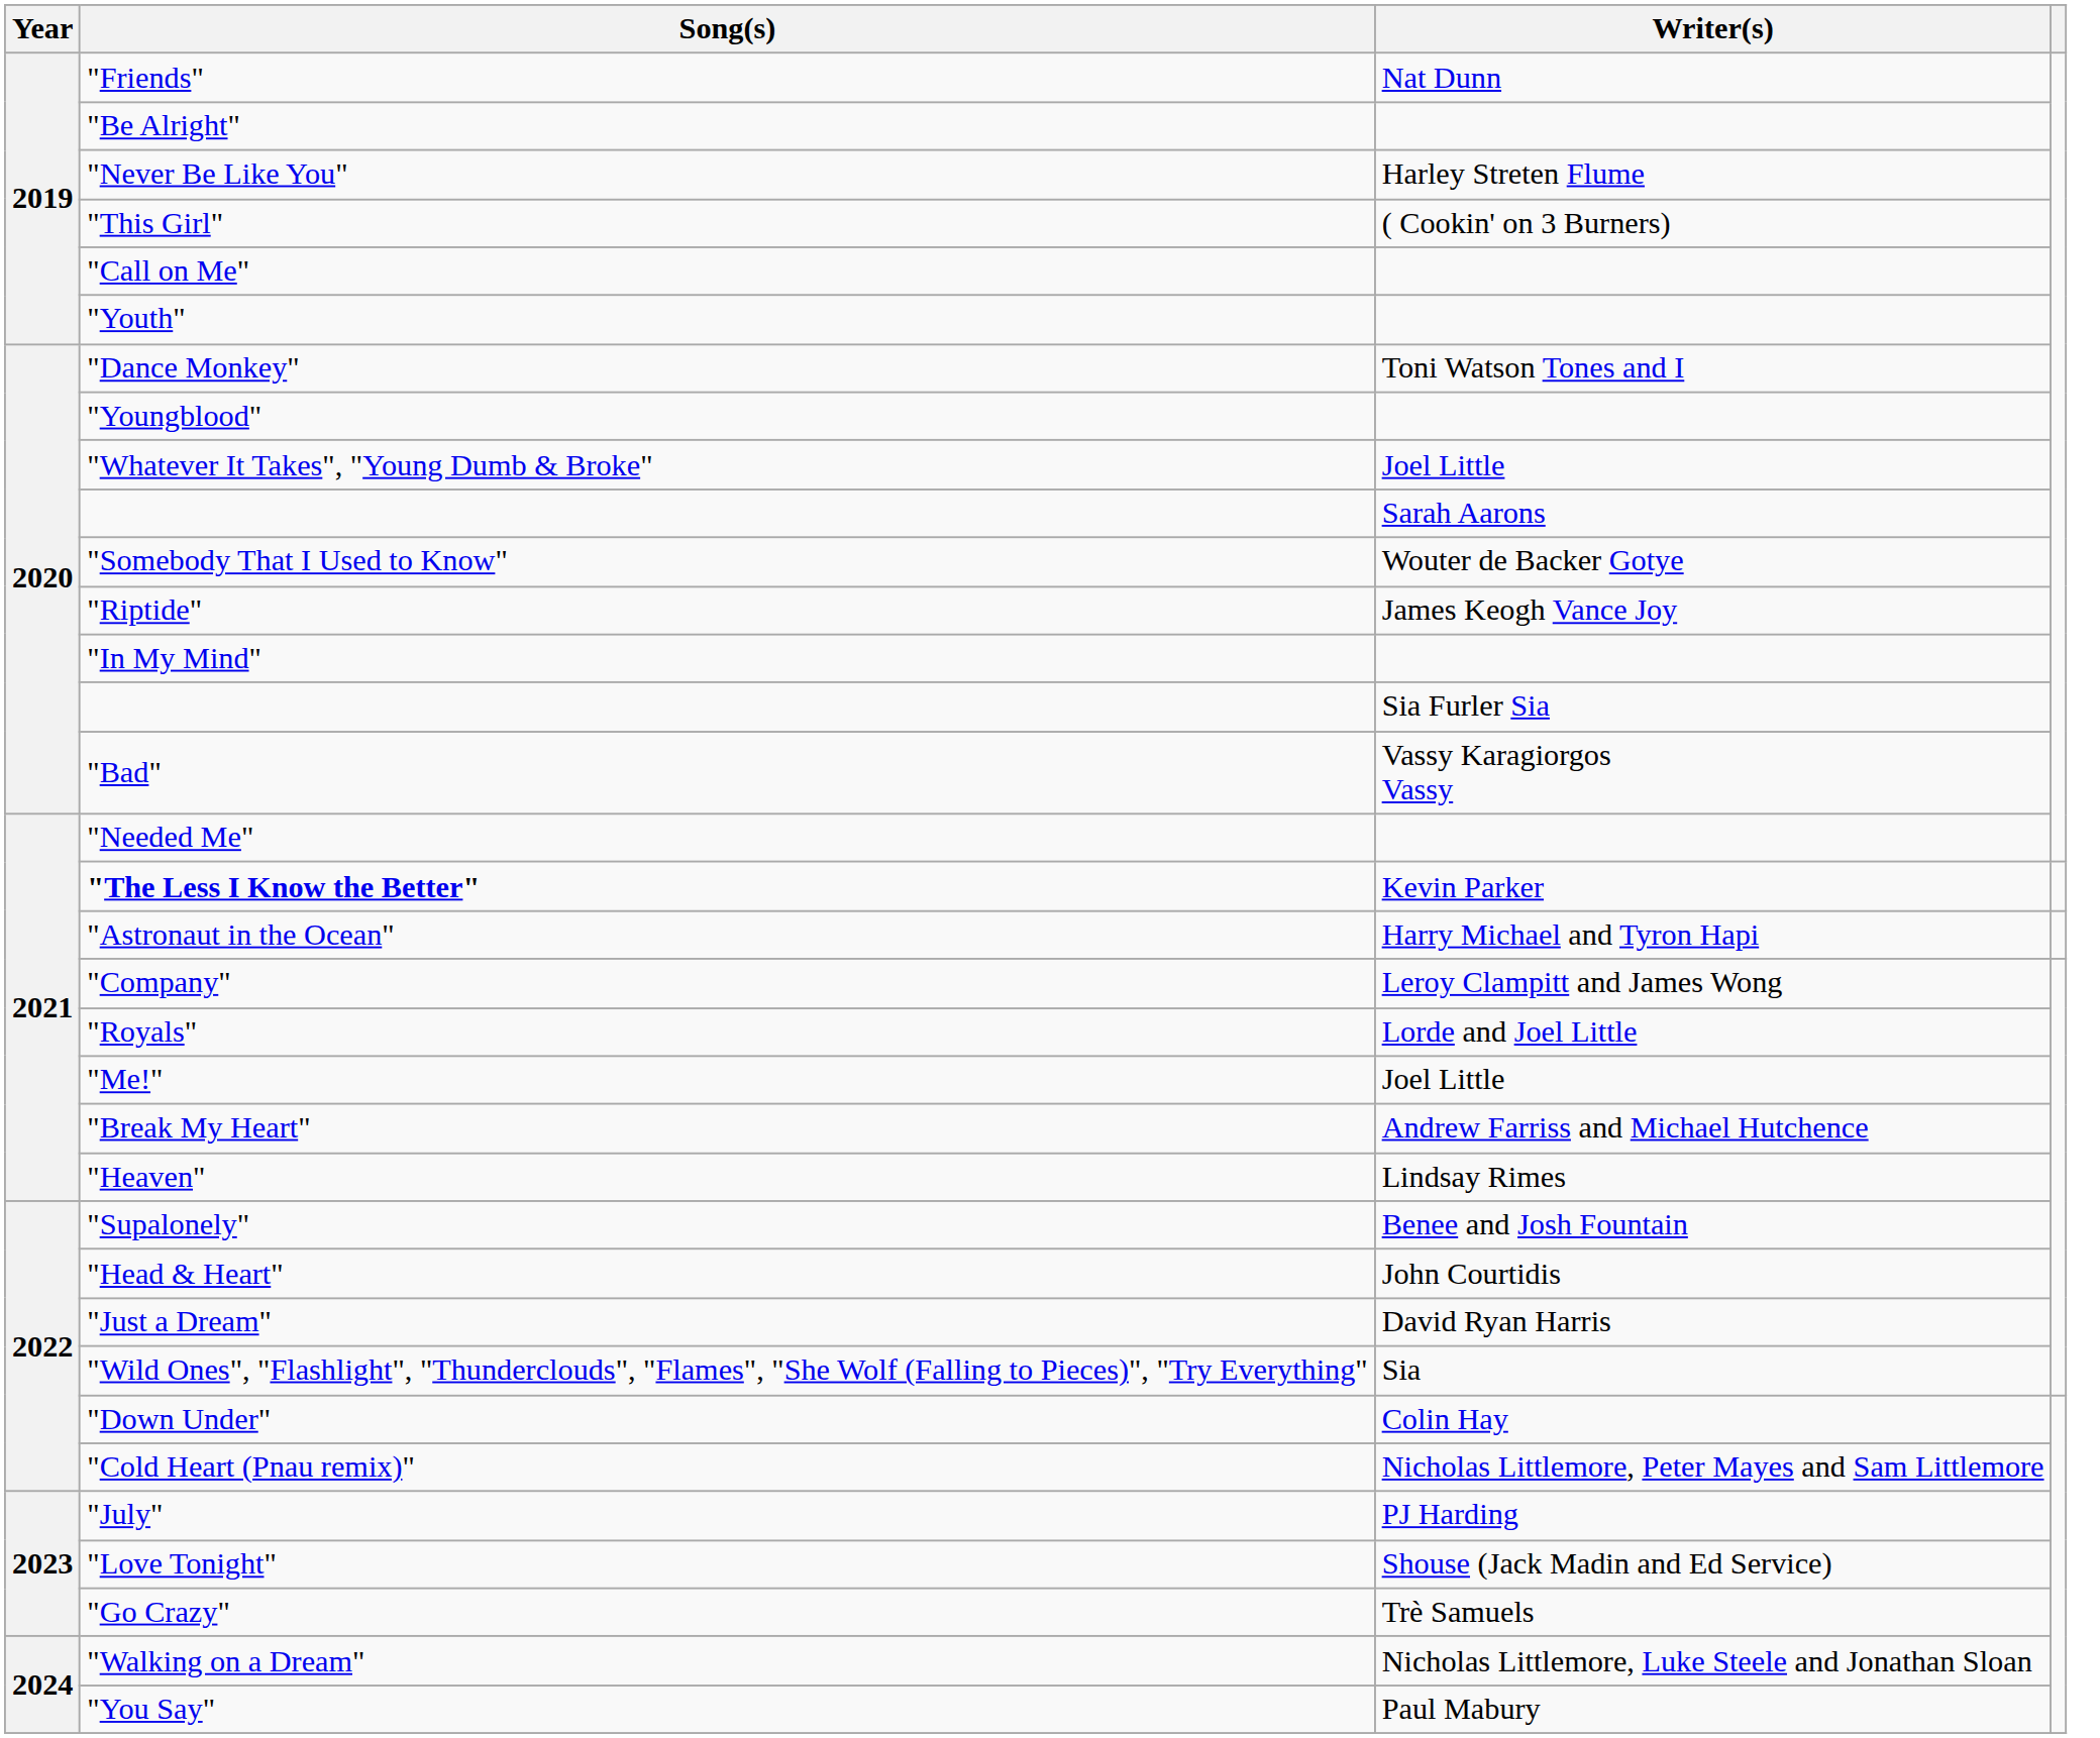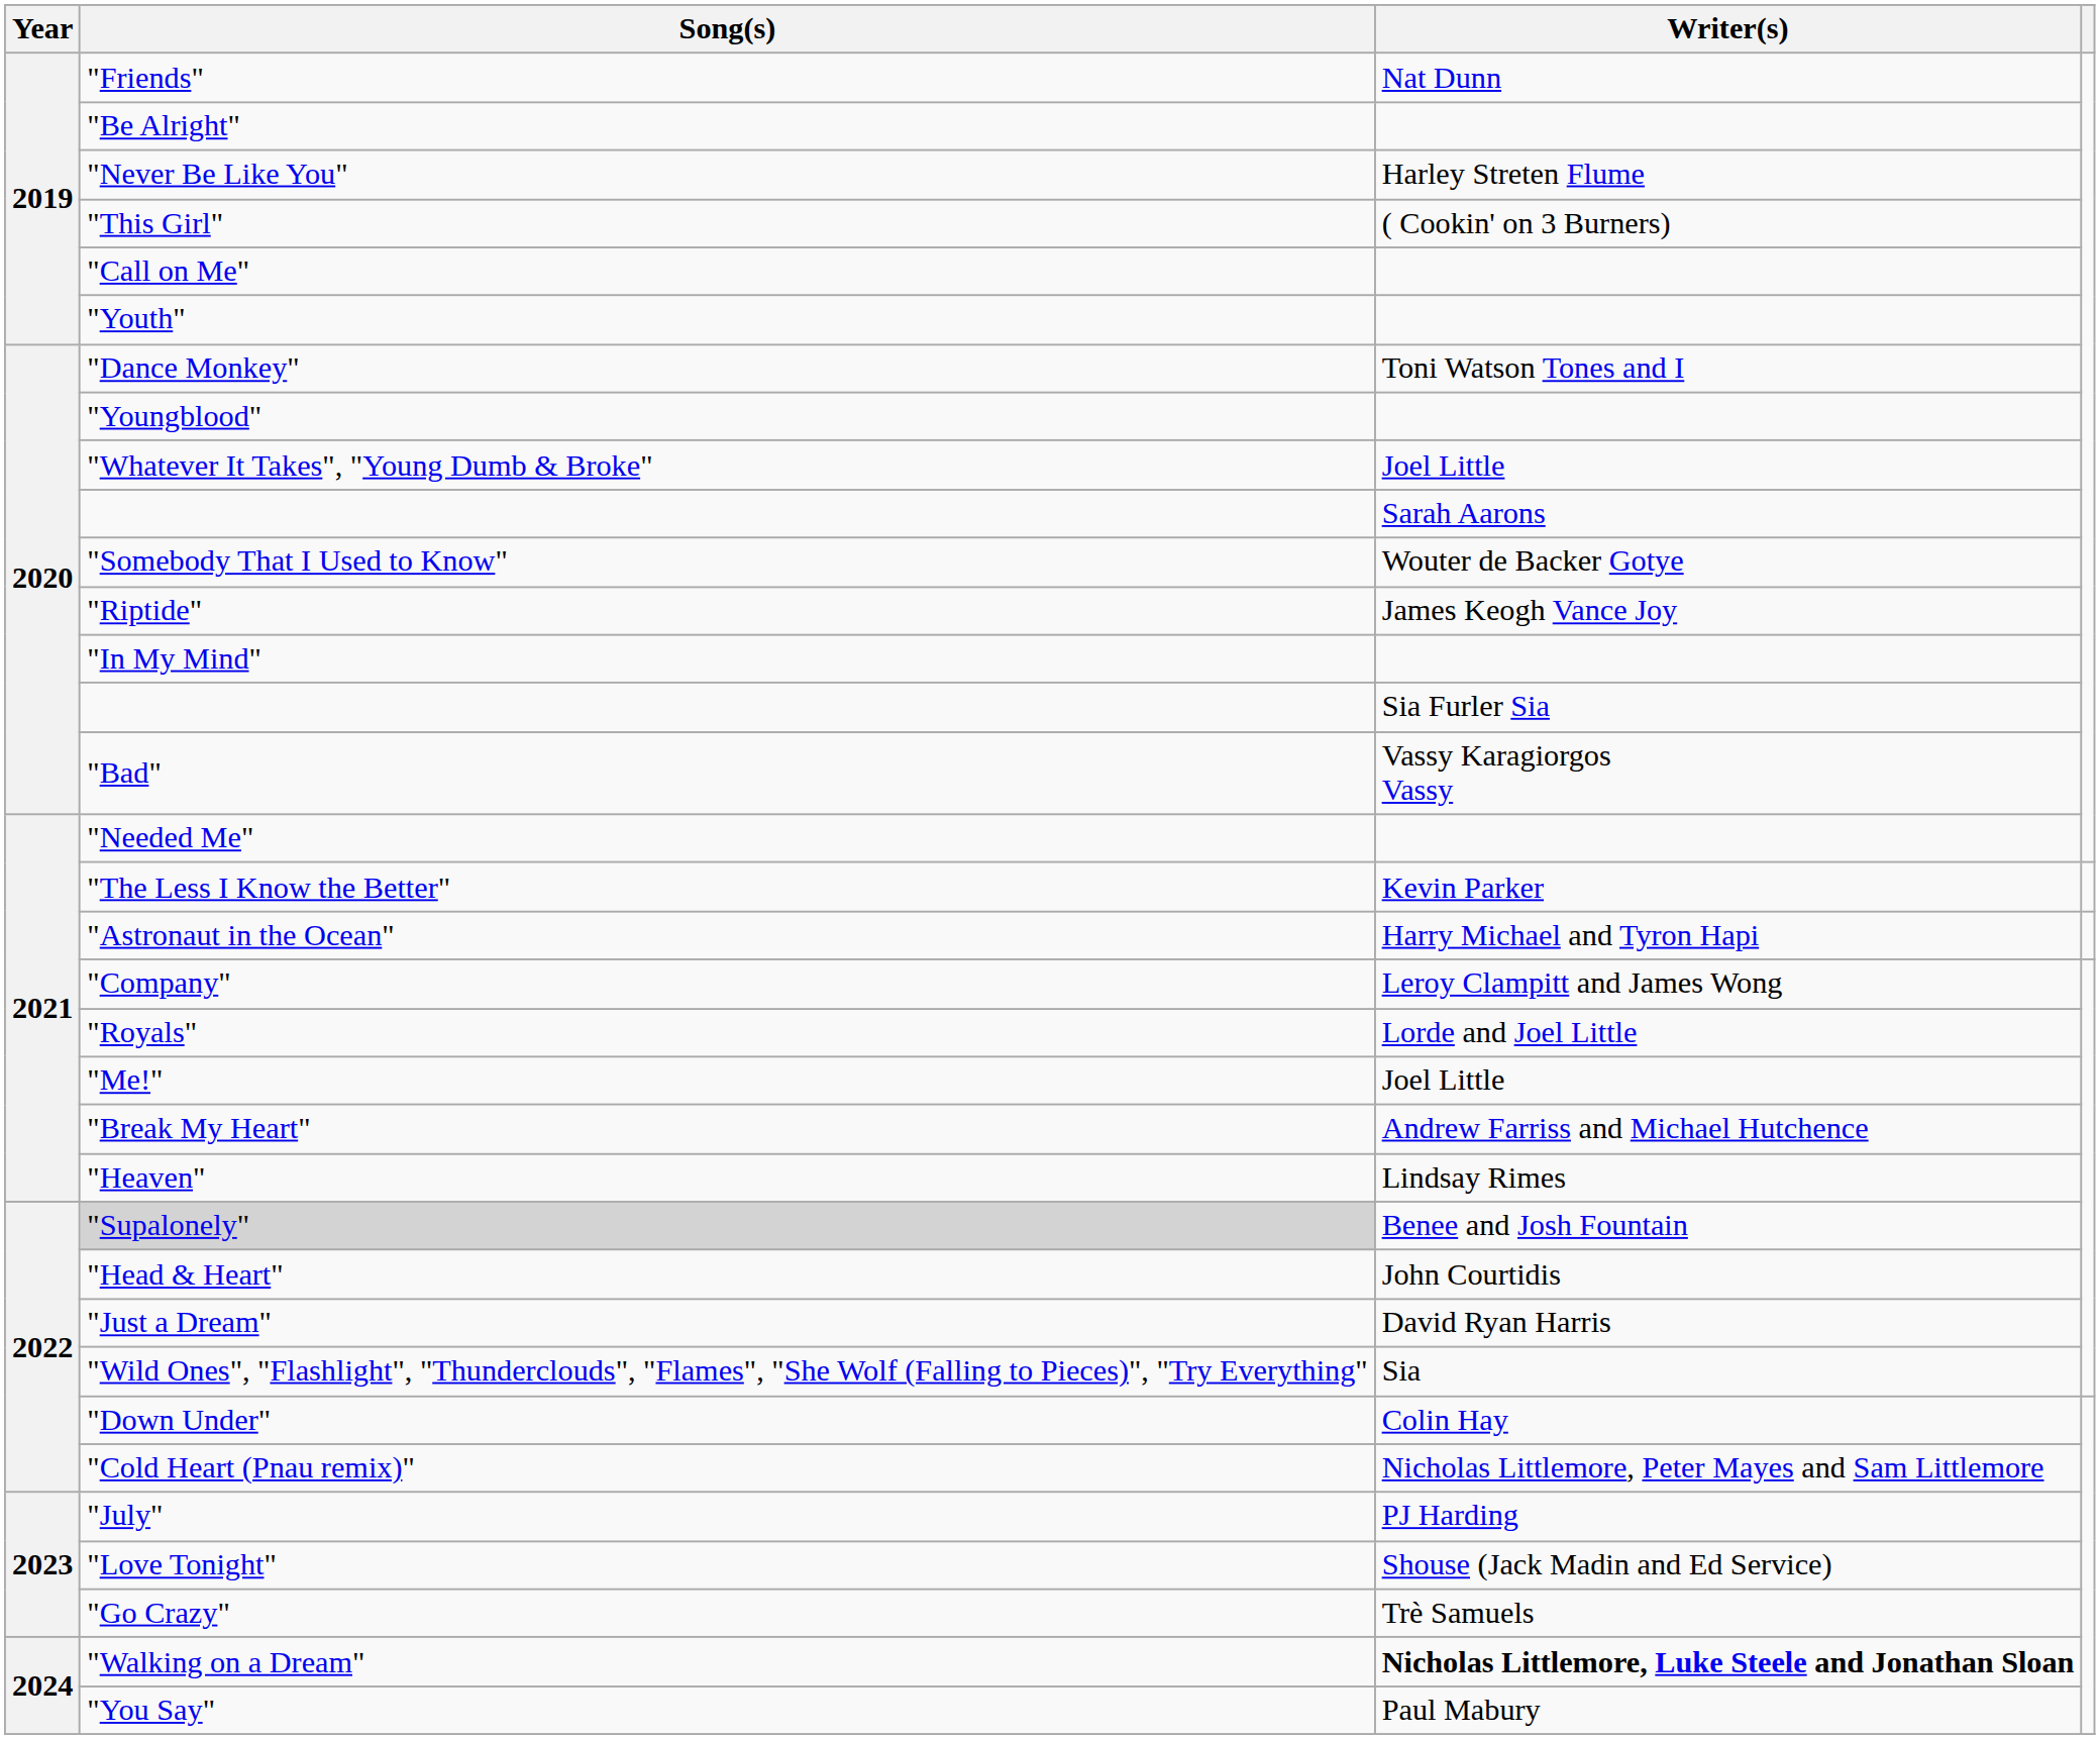"The Less I Know the Better" | Song(s): bold -> normal
"Supalonely" | Song(s): no background -> lightgrey background
"Walking on a Dream" | Writer(s): normal -> bold
